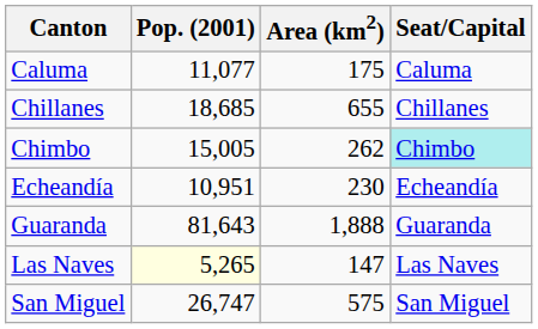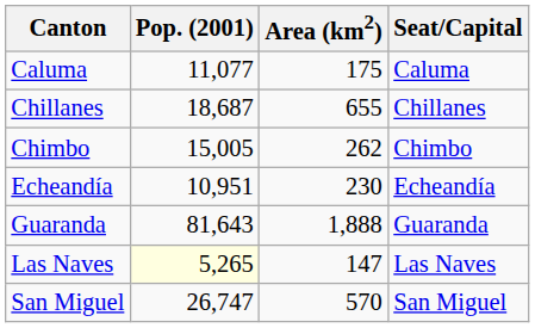row 3 | Pop. (2001): 18,685 -> 18,687
row 4 | Seat/Capital: paleturquoise background -> no background
row 8 | Area (km2): 575 -> 570
